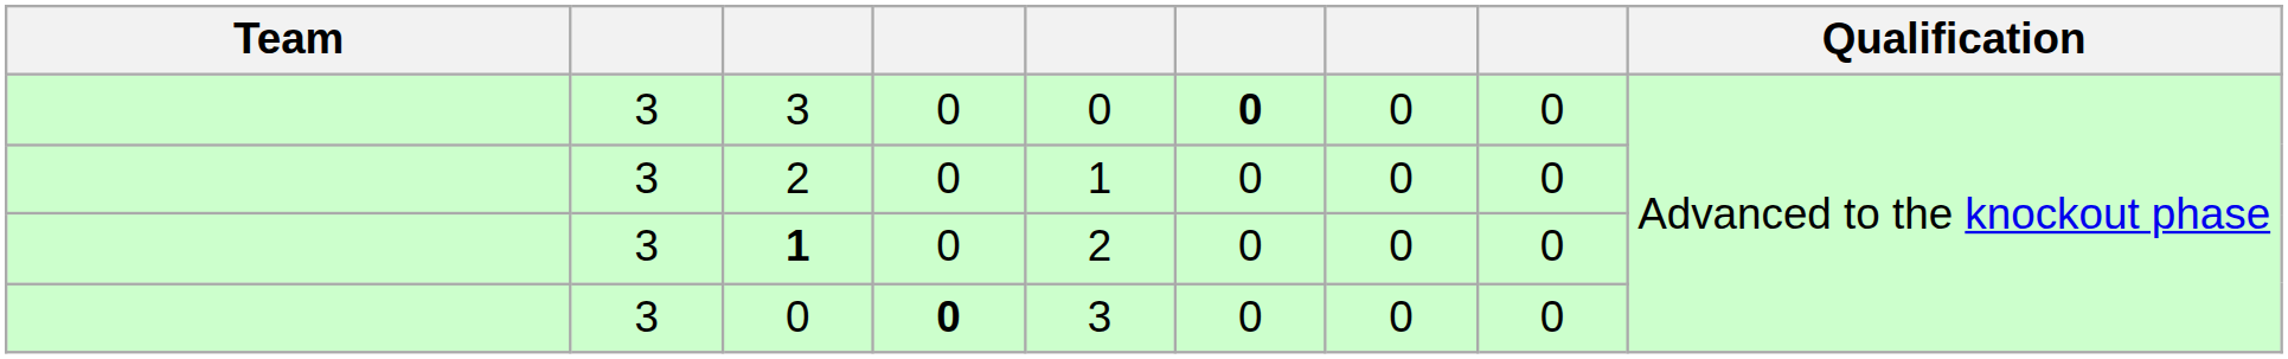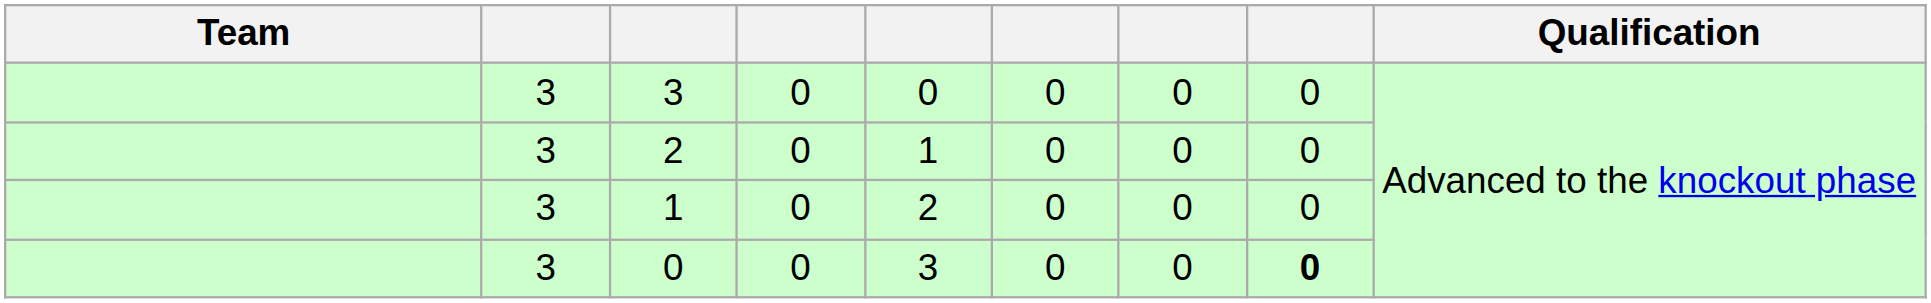row 2 | column 6: bold -> normal
row 4 | column 3: bold -> normal
row 5 | column 4: bold -> normal
row 5 | column 8: normal -> bold
